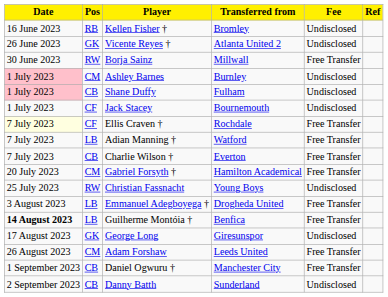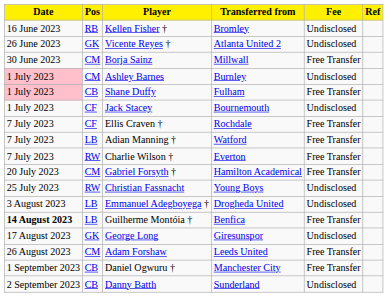Borja Sainz | Pos: RW -> CM
Shane Duffy | Fee: Undisclosed -> Free Transfer
Ellis Craven † | Date: lightyellow background -> no background
Charlie Wilson † | Pos: CB -> RW
Emmanuel Adegboyega † | Fee: Free Transfer -> Undisclosed
